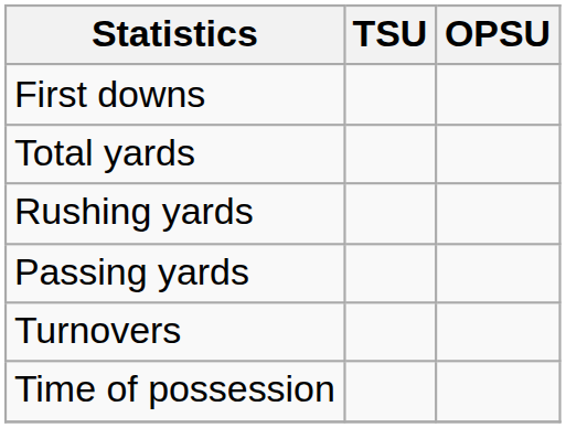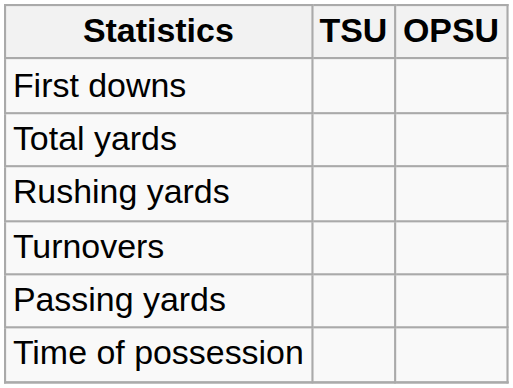rows swapped: Passing yards <-> Turnovers
